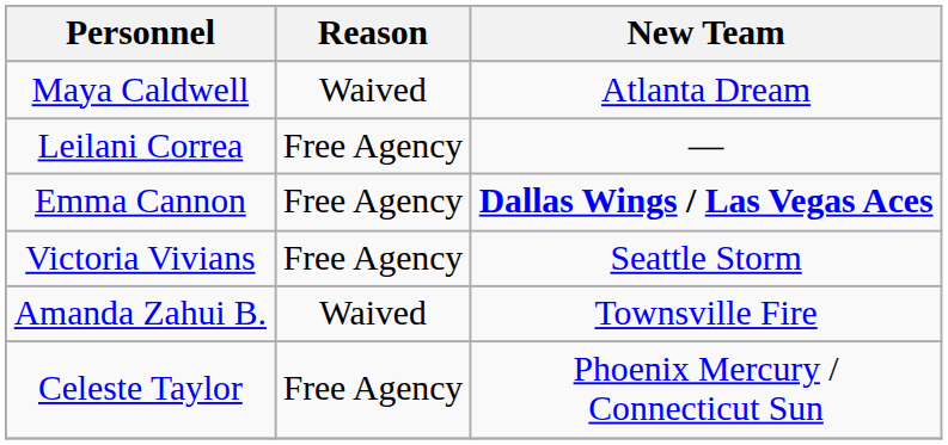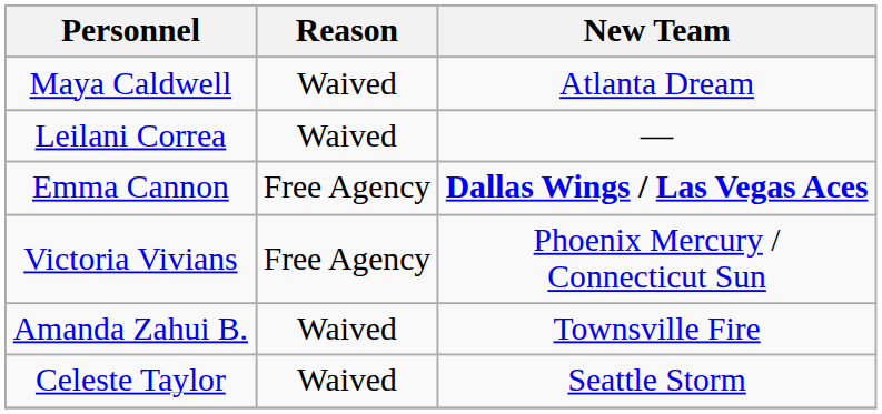Leilani Correa | Reason: Free Agency -> Waived
Victoria Vivians | New Team: Seattle Storm -> Phoenix Mercury / Connecticut Sun
Celeste Taylor | Reason: Free Agency -> Waived
Celeste Taylor | New Team: Phoenix Mercury / Connecticut Sun -> Seattle Storm
